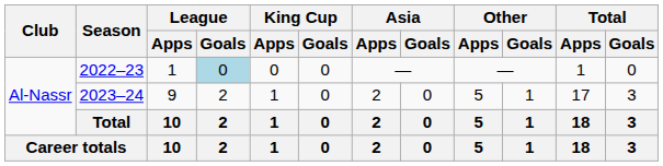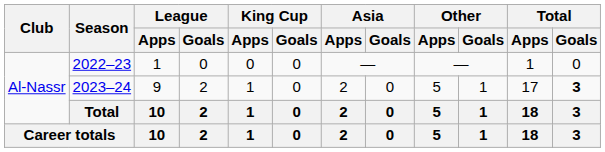2022–23 | League / Goals: lightblue background -> no background
2023–24 | Total / Goals: normal -> bold
